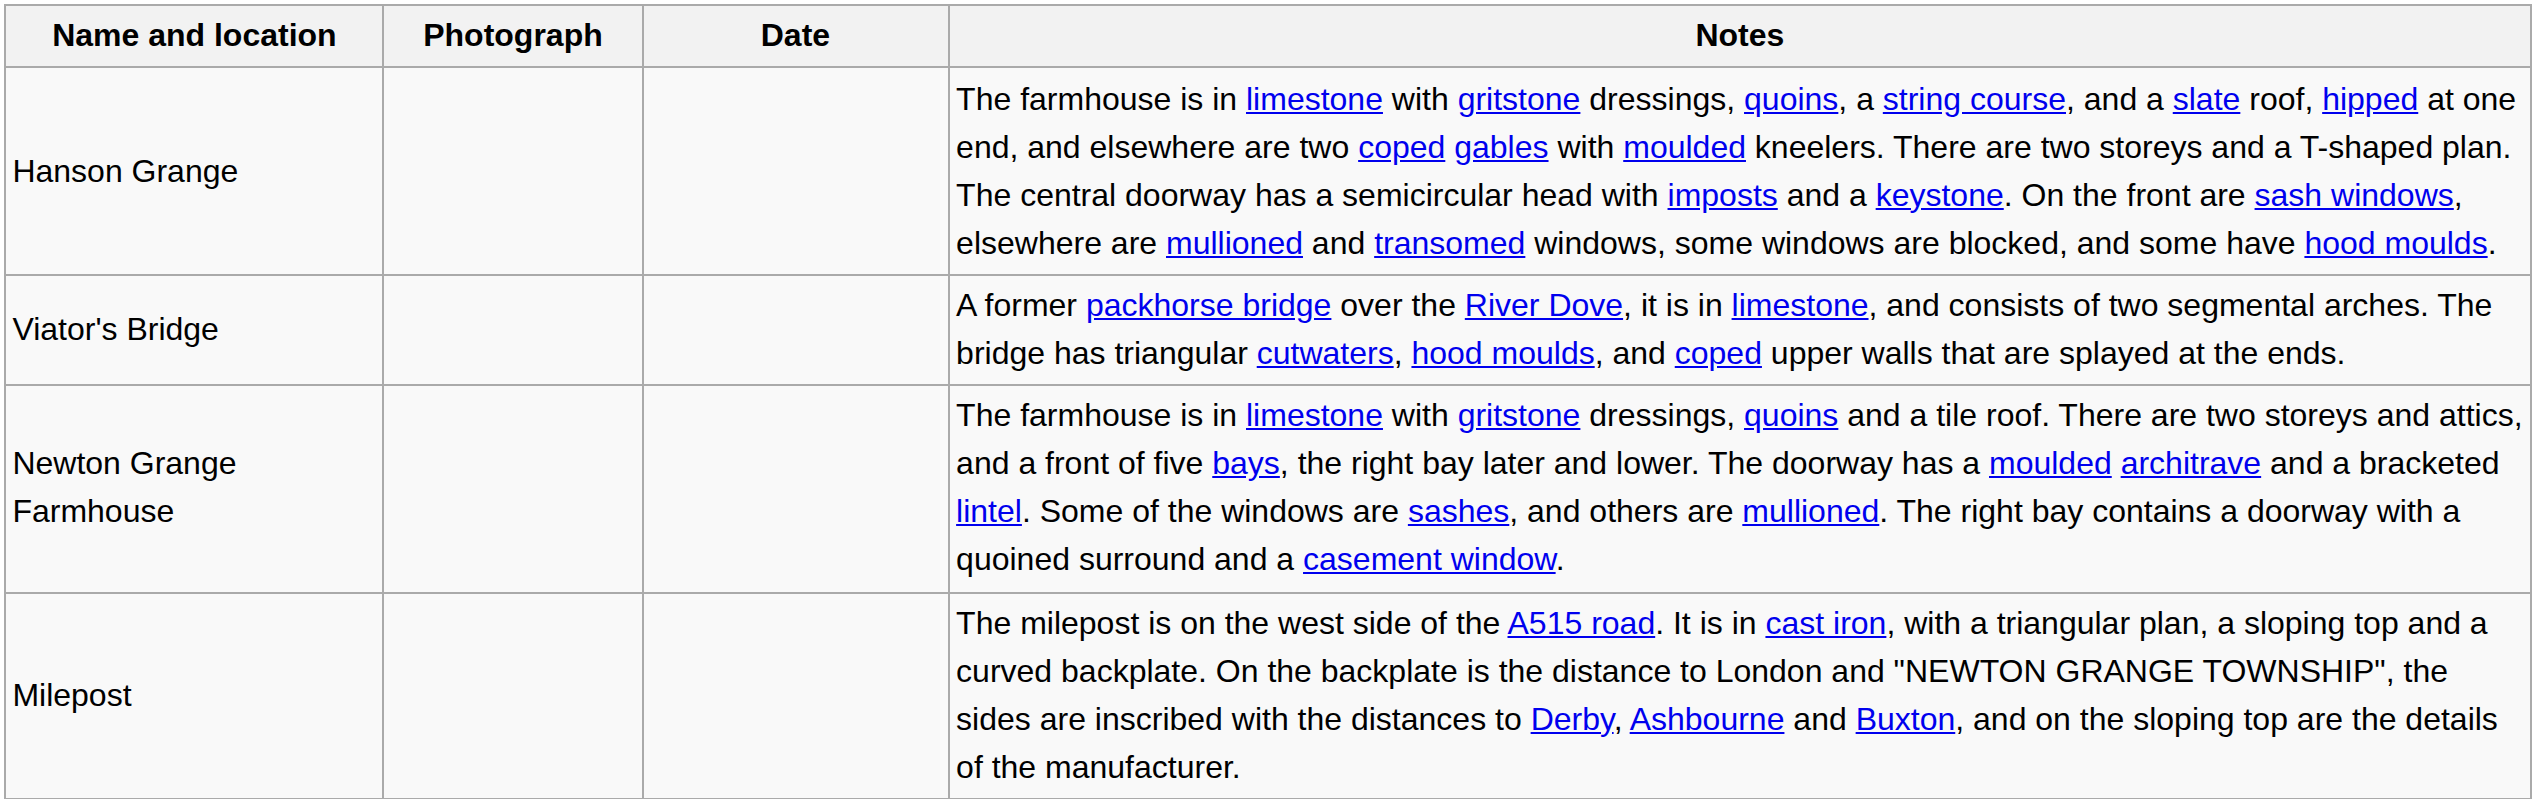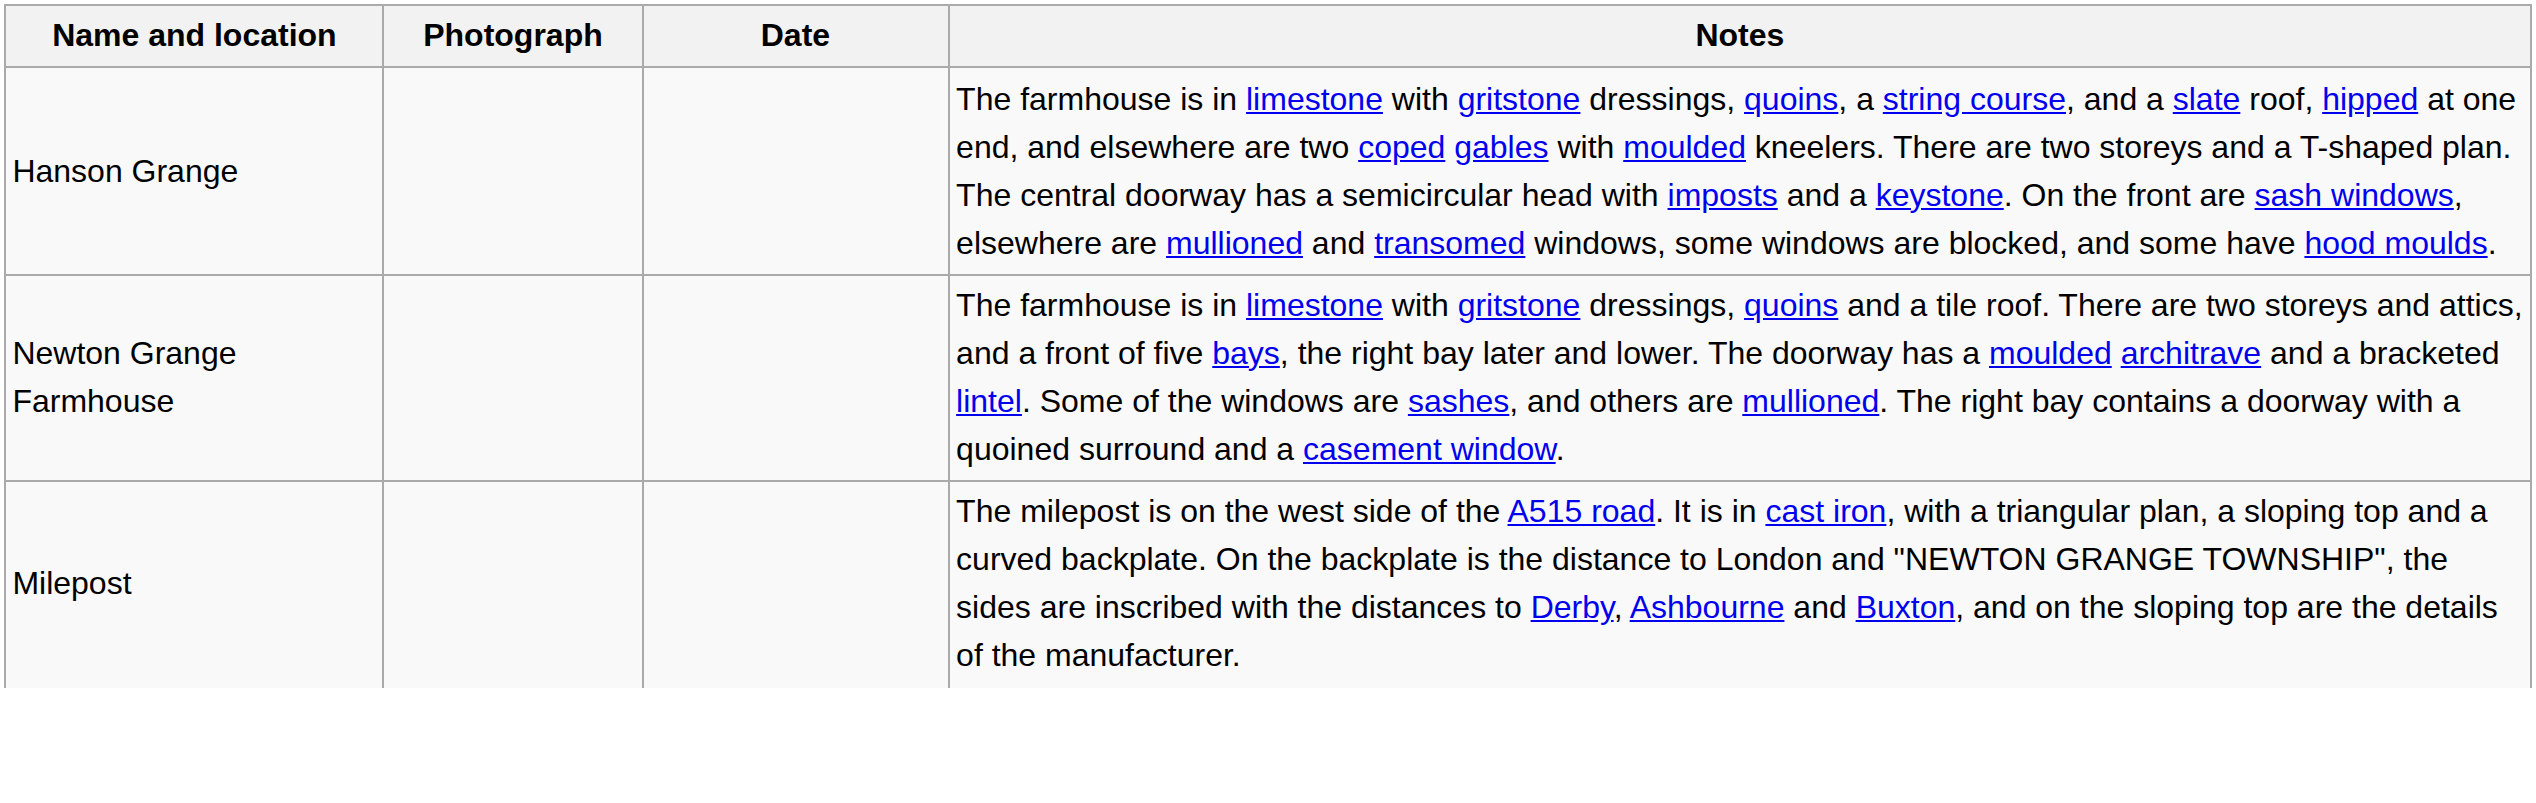- row: Viator's Bridge | A former packhorse bridge over the River Dove, it is in limestone, and consists of two segmental arches. The bridge has triangular cutwaters, hood moulds, and coped upper walls that are splayed at the ends.
